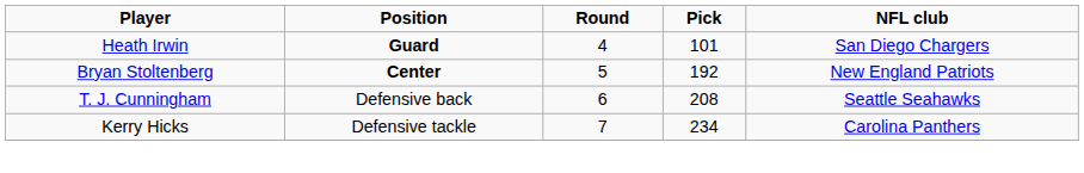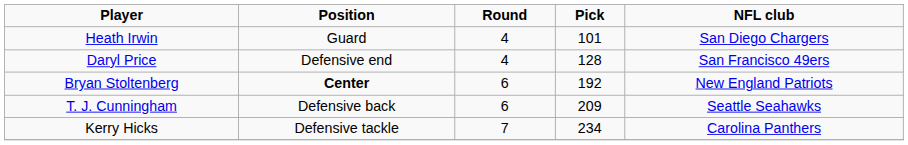Heath Irwin | Position: bold -> normal
+ row: Daryl Price | Defensive end | 4 | 128 | San Francisco 49ers
Bryan Stoltenberg | Round: 5 -> 6
T. J. Cunningham | Pick: 208 -> 209
